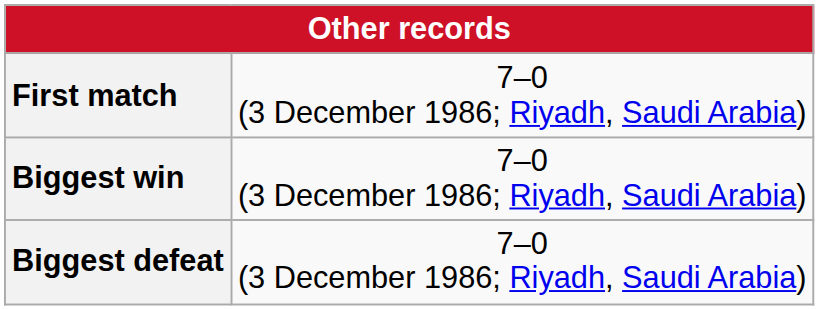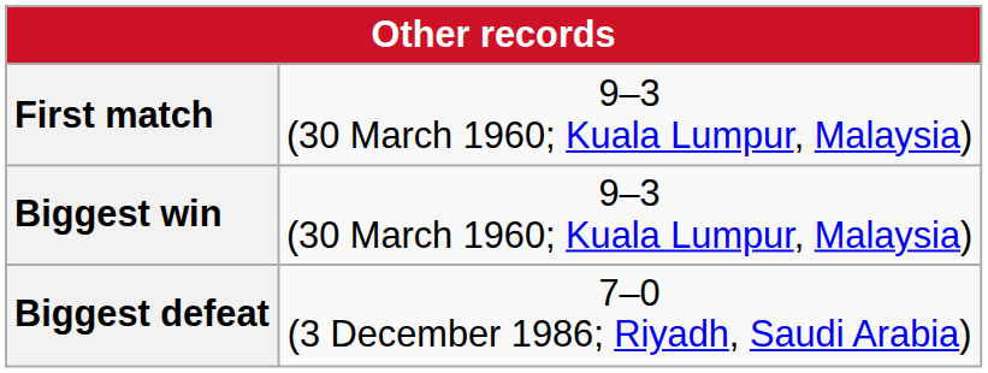First match | column 2: 7–0 (3 December 1986; Riyadh, Saudi Arabia) -> 9–3 (30 March 1960; Kuala Lumpur, Malaysia)
Biggest win | column 2: 7–0 (3 December 1986; Riyadh, Saudi Arabia) -> 9–3 (30 March 1960; Kuala Lumpur, Malaysia)
